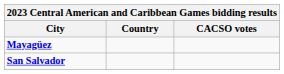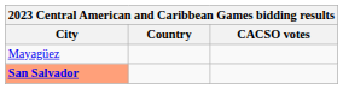Mayagüez | City: bold -> normal
San Salvador | City: no background -> lightsalmon background
